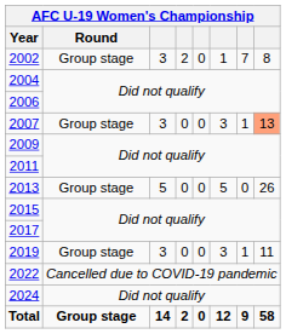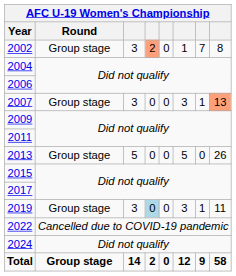2002 | column 4: no background -> lightsalmon background
2019 | column 4: no background -> lightblue background
